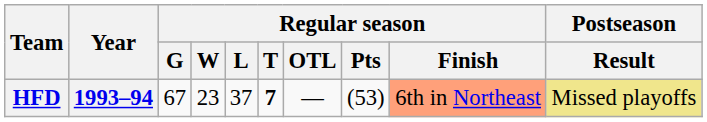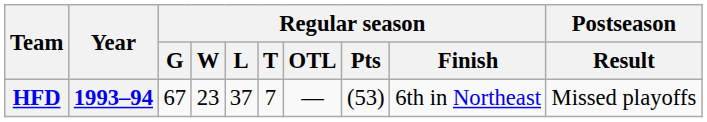HFD | Regular season / T: bold -> normal
HFD | Regular season / Finish: lightsalmon background -> no background
HFD | Postseason / Result: khaki background -> no background
